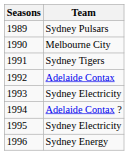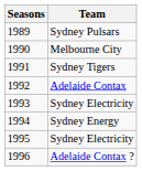1994 | Team: Adelaide Contax ? -> Sydney Energy
1996 | Team: Sydney Energy -> Adelaide Contax ?
